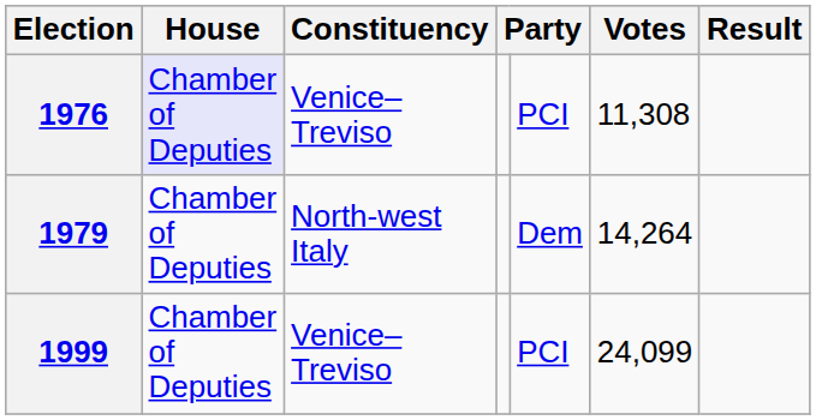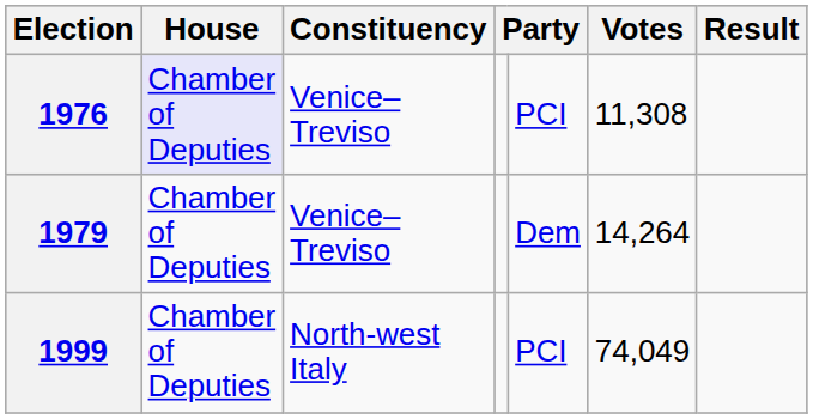1979 | Constituency: North-west Italy -> Venice–Treviso
1999 | Constituency: Venice–Treviso -> North-west Italy
1999 | Votes: 24,099 -> 74,049
